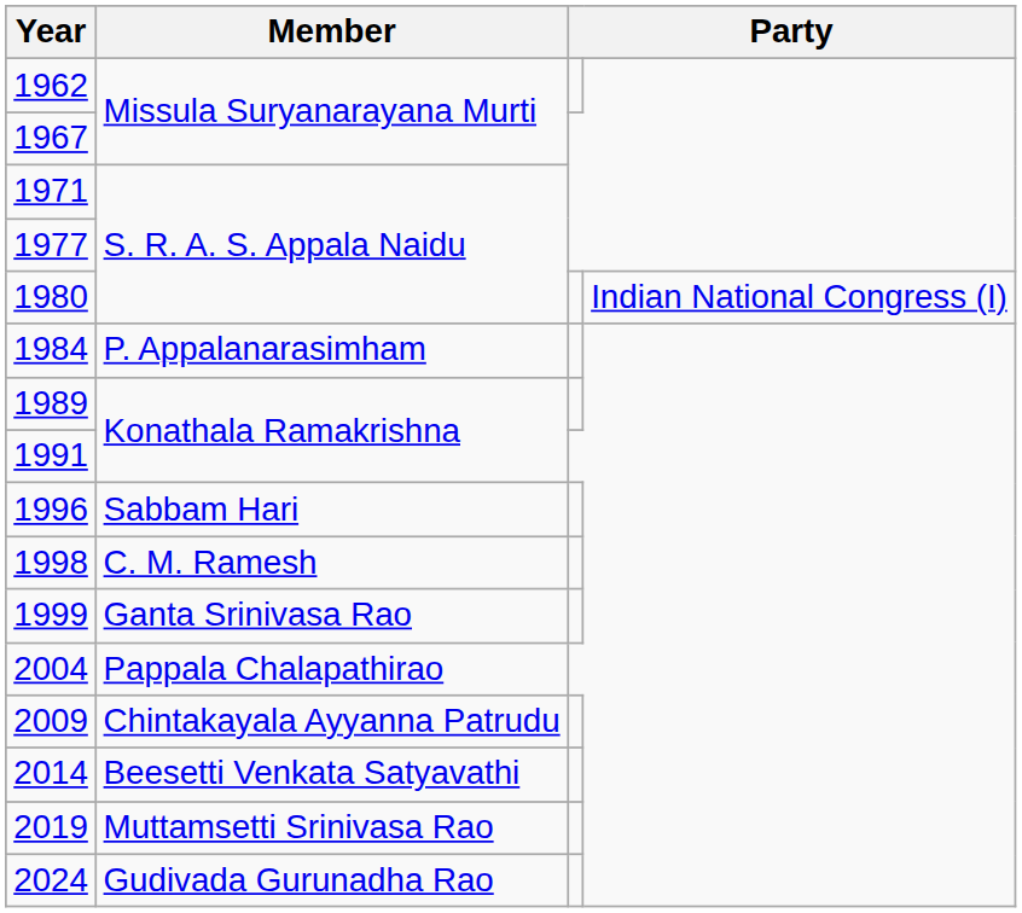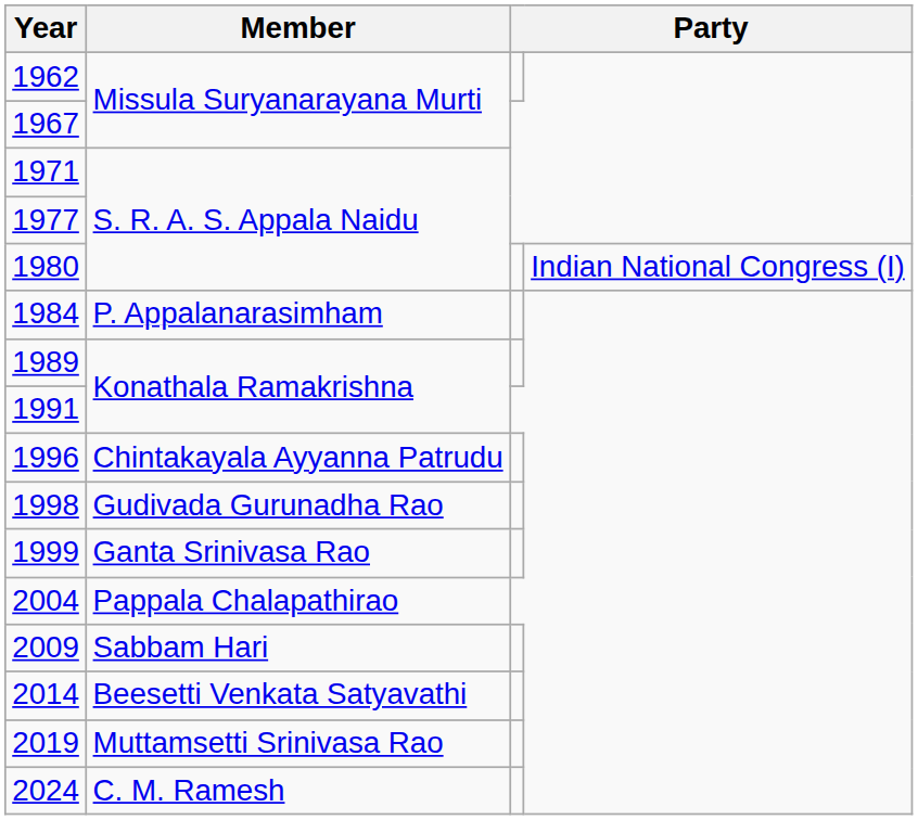1996 | Member: Sabbam Hari -> Chintakayala Ayyanna Patrudu
1998 | Member: C. M. Ramesh -> Gudivada Gurunadha Rao
2009 | Member: Chintakayala Ayyanna Patrudu -> Sabbam Hari
2024 | Member: Gudivada Gurunadha Rao -> C. M. Ramesh
